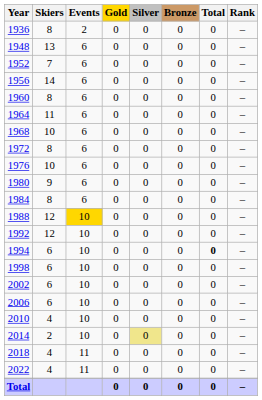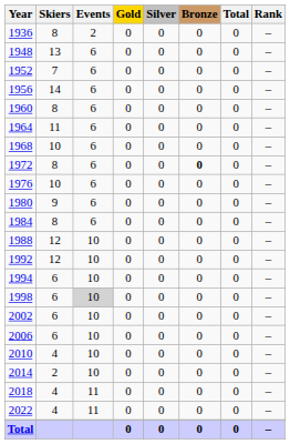1972 | Bronze: normal -> bold
1988 | Events: gold background -> no background
1994 | Total: bold -> normal
1998 | Events: no background -> lightgrey background
2014 | Silver: khaki background -> no background
